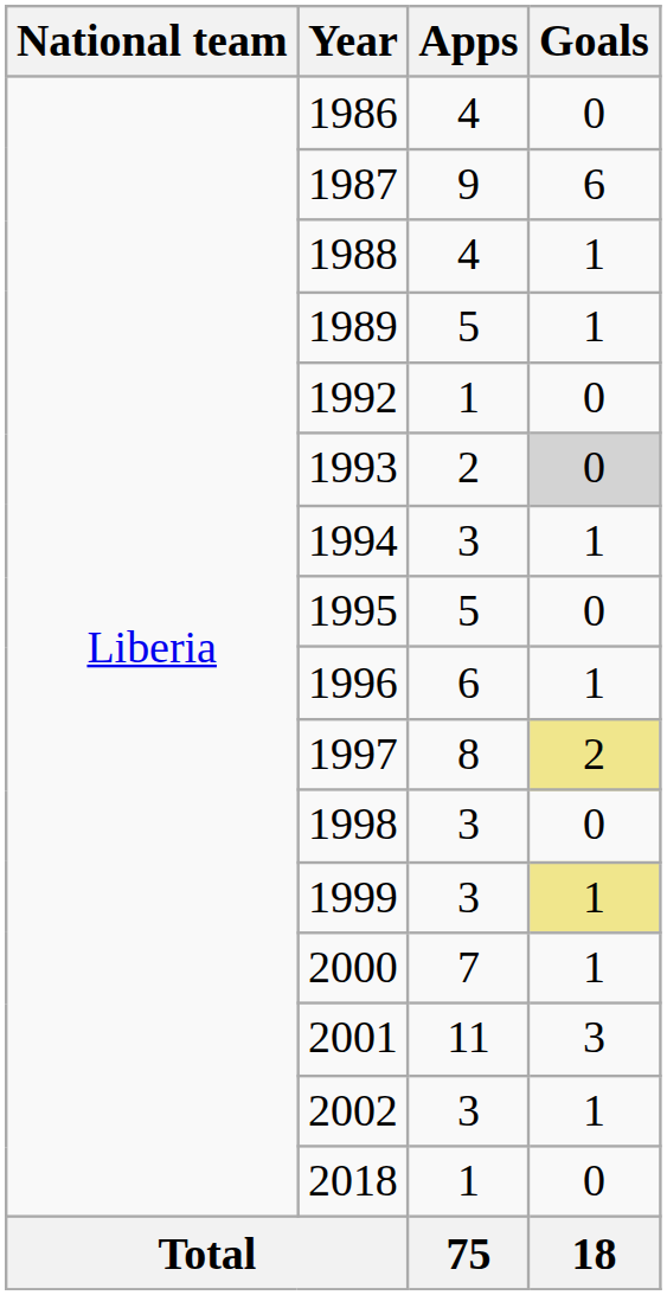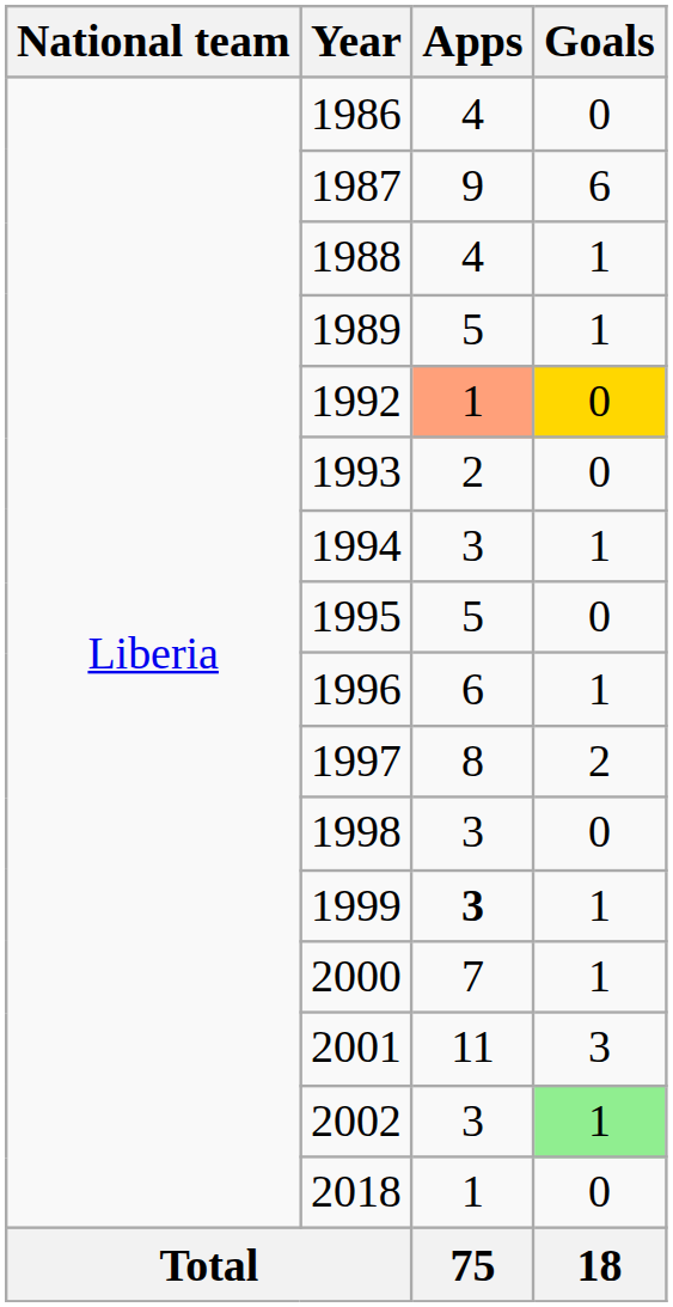1992 | Apps: no background -> lightsalmon background
1992 | Goals: no background -> gold background
1993 | Goals: lightgrey background -> no background
1997 | Goals: khaki background -> no background
1999 | Apps: normal -> bold
1999 | Goals: khaki background -> no background
2002 | Goals: no background -> lightgreen background
